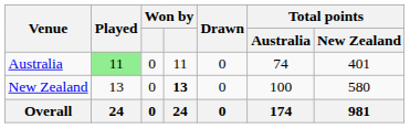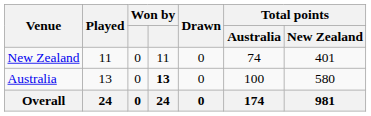row 3 | Venue: Australia -> New Zealand
row 3 | Played: lightgreen background -> no background
row 4 | Venue: New Zealand -> Australia
